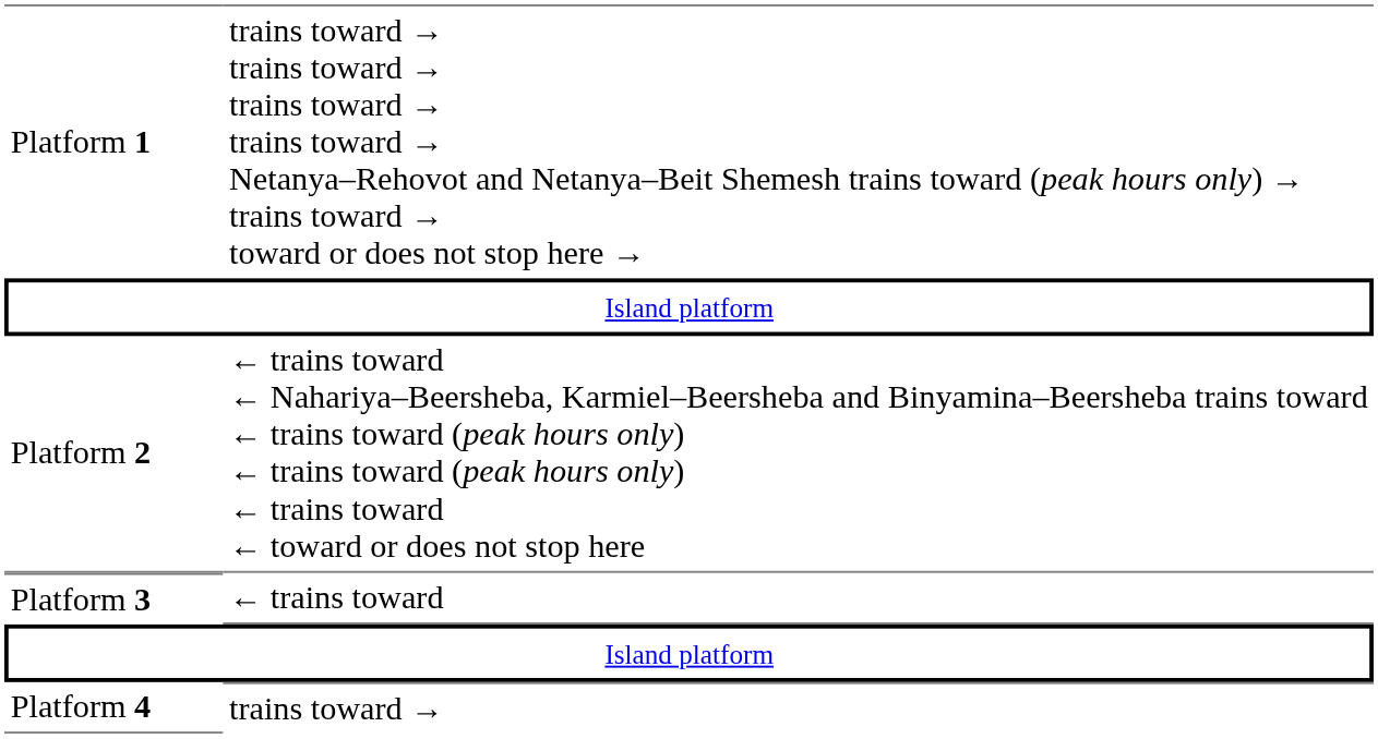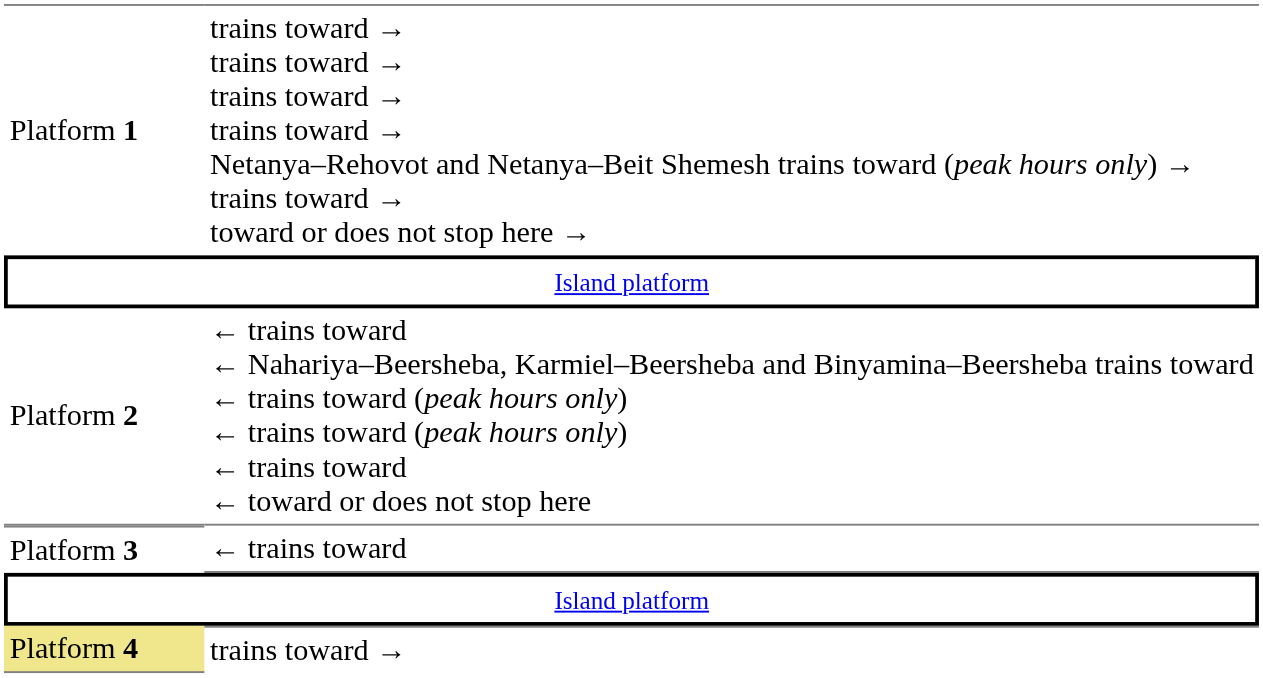row 6 | column 1: no background -> khaki background
